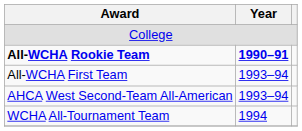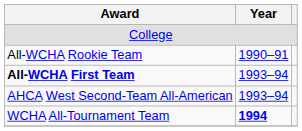All-WCHA Rookie Team | Award: bold -> normal
All-WCHA Rookie Team | Year: bold -> normal
All-WCHA First Team | Award: normal -> bold
WCHA All-Tournament Team | Year: normal -> bold
